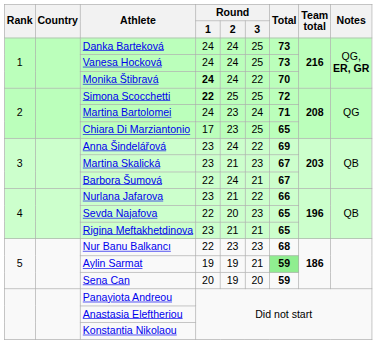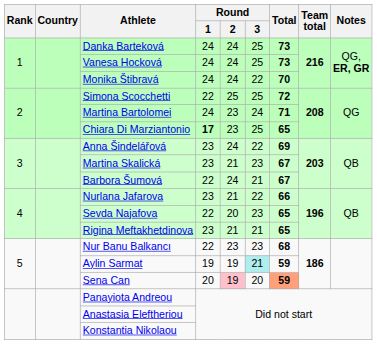Monika Štibravá | Round / 1: bold -> normal
Simona Scocchetti | Round / 1: bold -> normal
Chiara Di Marziantonio | Round / 1: normal -> bold
Aylin Sarmat | Round / 3: no background -> paleturquoise background
Aylin Sarmat | Total: lightgreen background -> no background
Sena Can | Round / 2: no background -> pink background
Sena Can | Total: no background -> lightsalmon background
